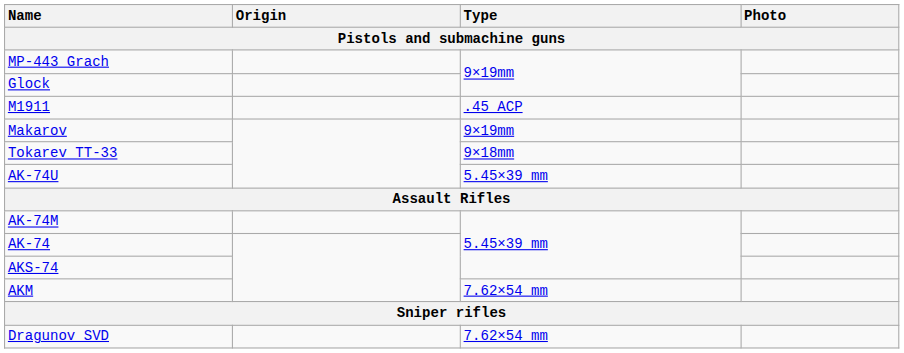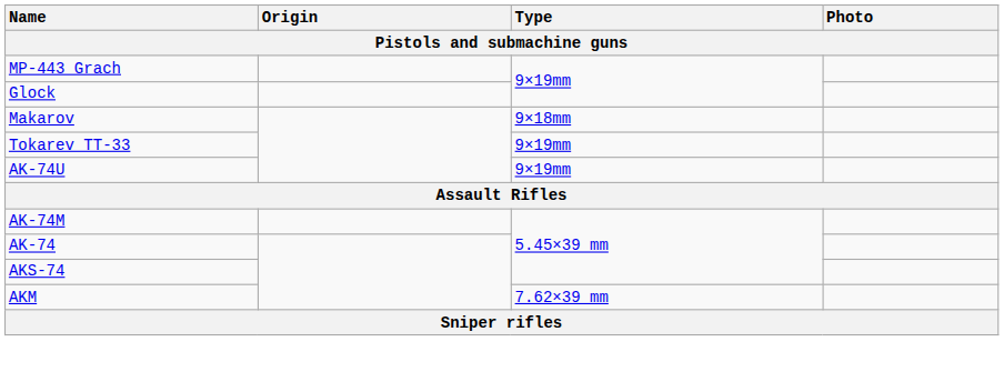- row: M1911 | .45 ACP
Makarov | Type: 9×19mm -> 9×18mm
Tokarev TT-33 | Type: 9×18mm -> 9×19mm
AK-74U | Type: 5.45×39 mm -> 9×19mm
AKM | Type: 7.62×54 mm -> 7.62×39 mm
- row: Dragunov SVD | 7.62×54 mm
